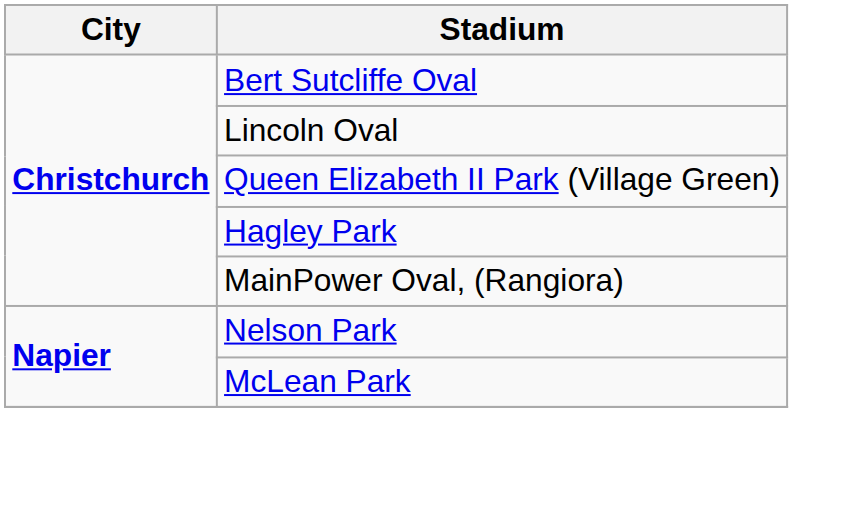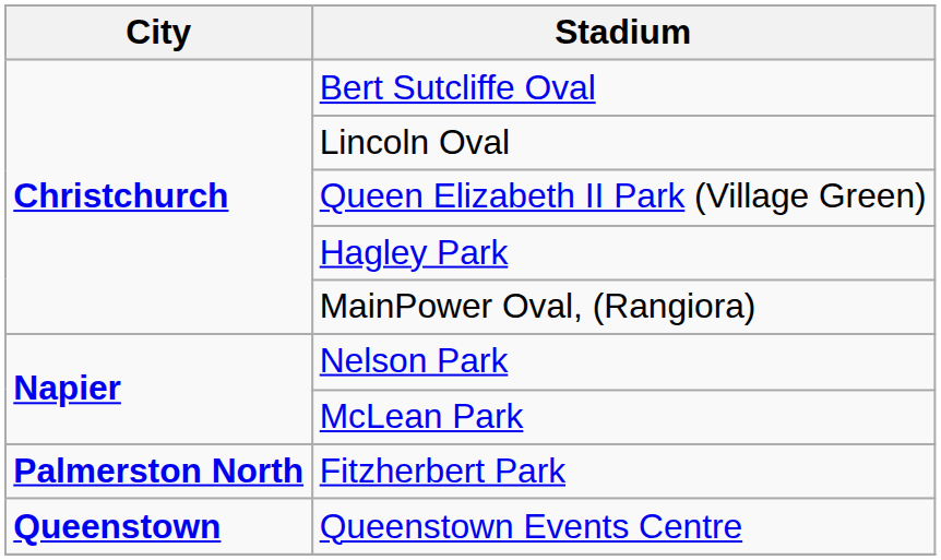+ row: Palmerston North | Fitzherbert Park
+ row: Queenstown | Queenstown Events Centre
